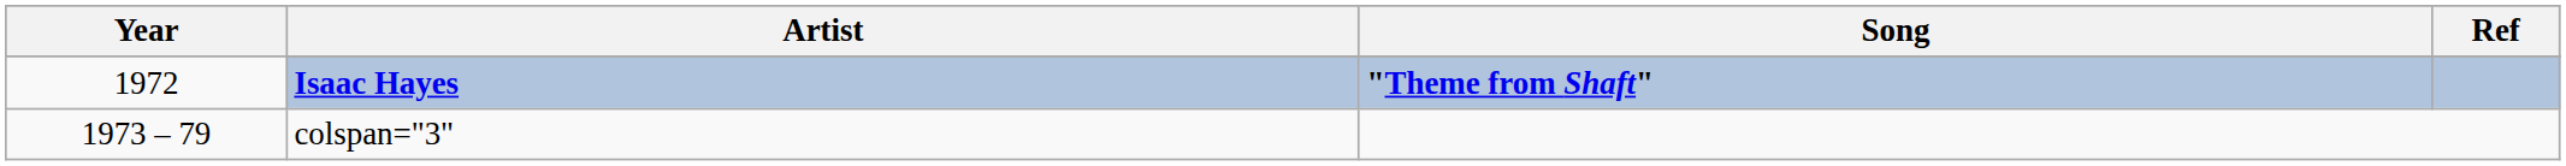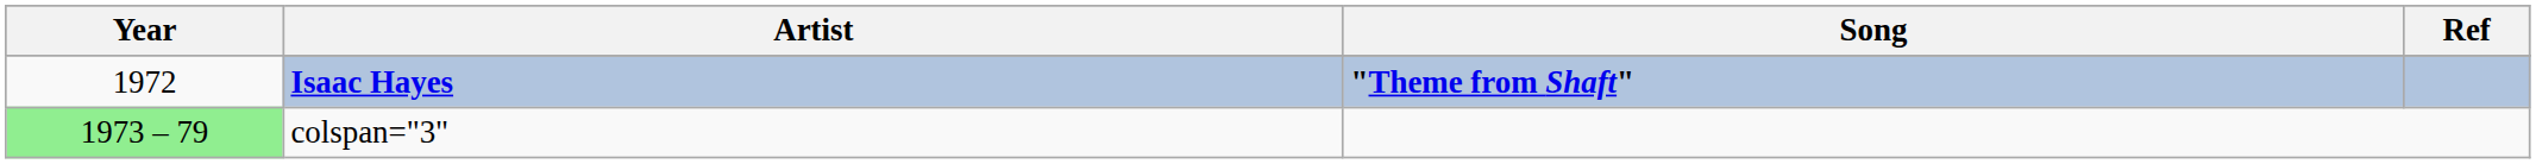colspan="3" | Year: no background -> lightgreen background
